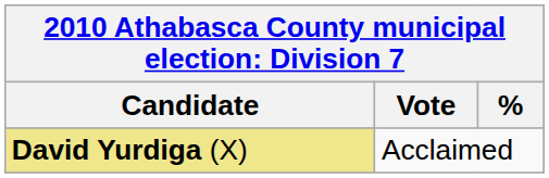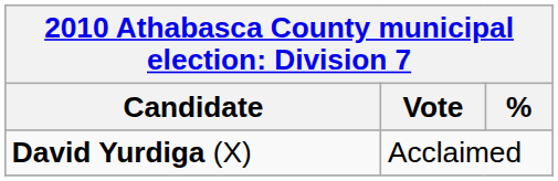David Yurdiga (X) | Candidate: khaki background -> no background
